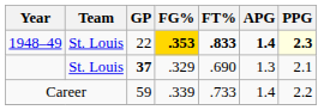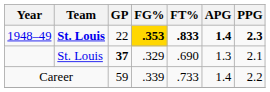1948–49 | Team: normal -> bold
1948–49 | PPG: lightyellow background -> no background
